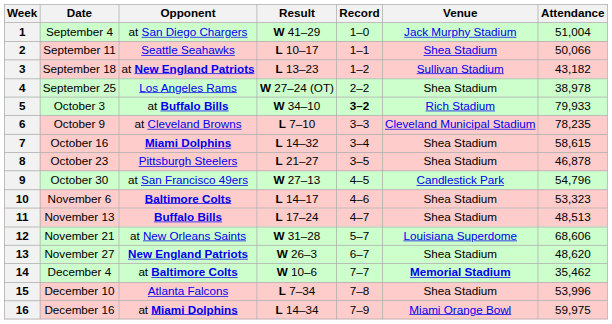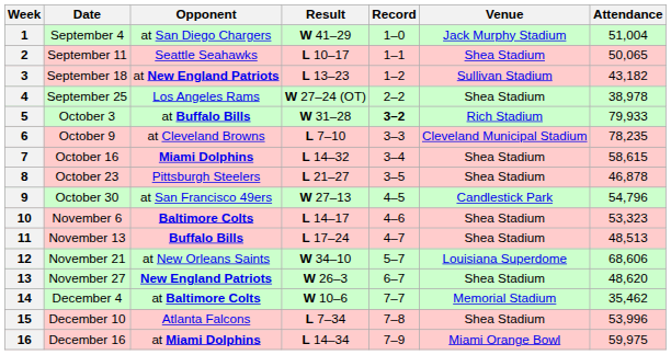2 | Attendance: 50,066 -> 50,065
5 | Result: W 34–10 -> W 31–28
12 | Result: W 31–28 -> W 34–10
14 | Venue: bold -> normal
